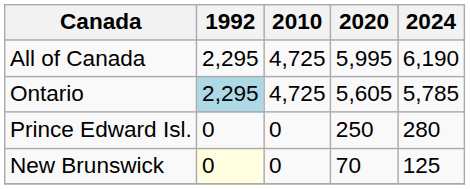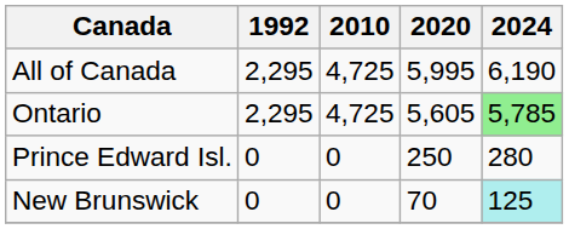Ontario | 1992: lightblue background -> no background
Ontario | 2024: no background -> lightgreen background
New Brunswick | 1992: lightyellow background -> no background
New Brunswick | 2024: no background -> paleturquoise background
